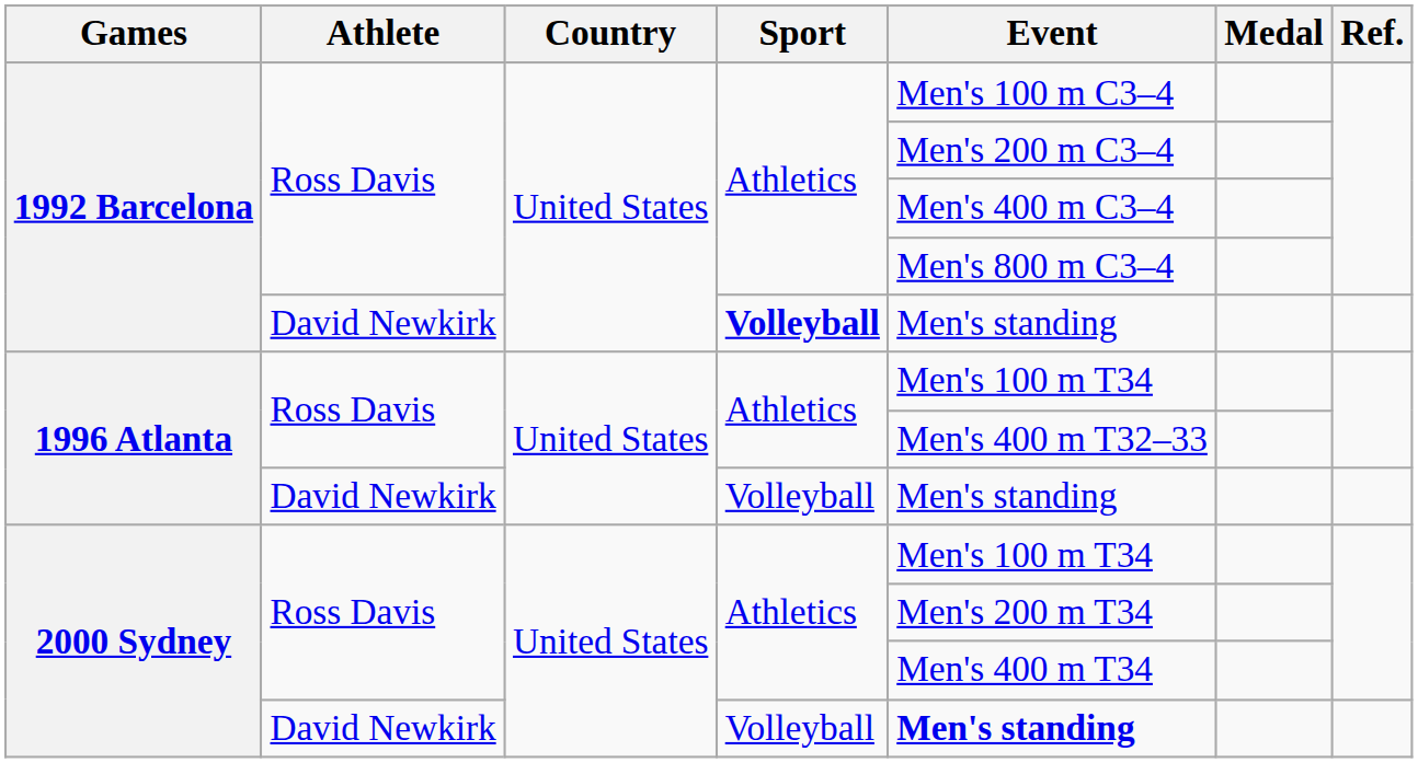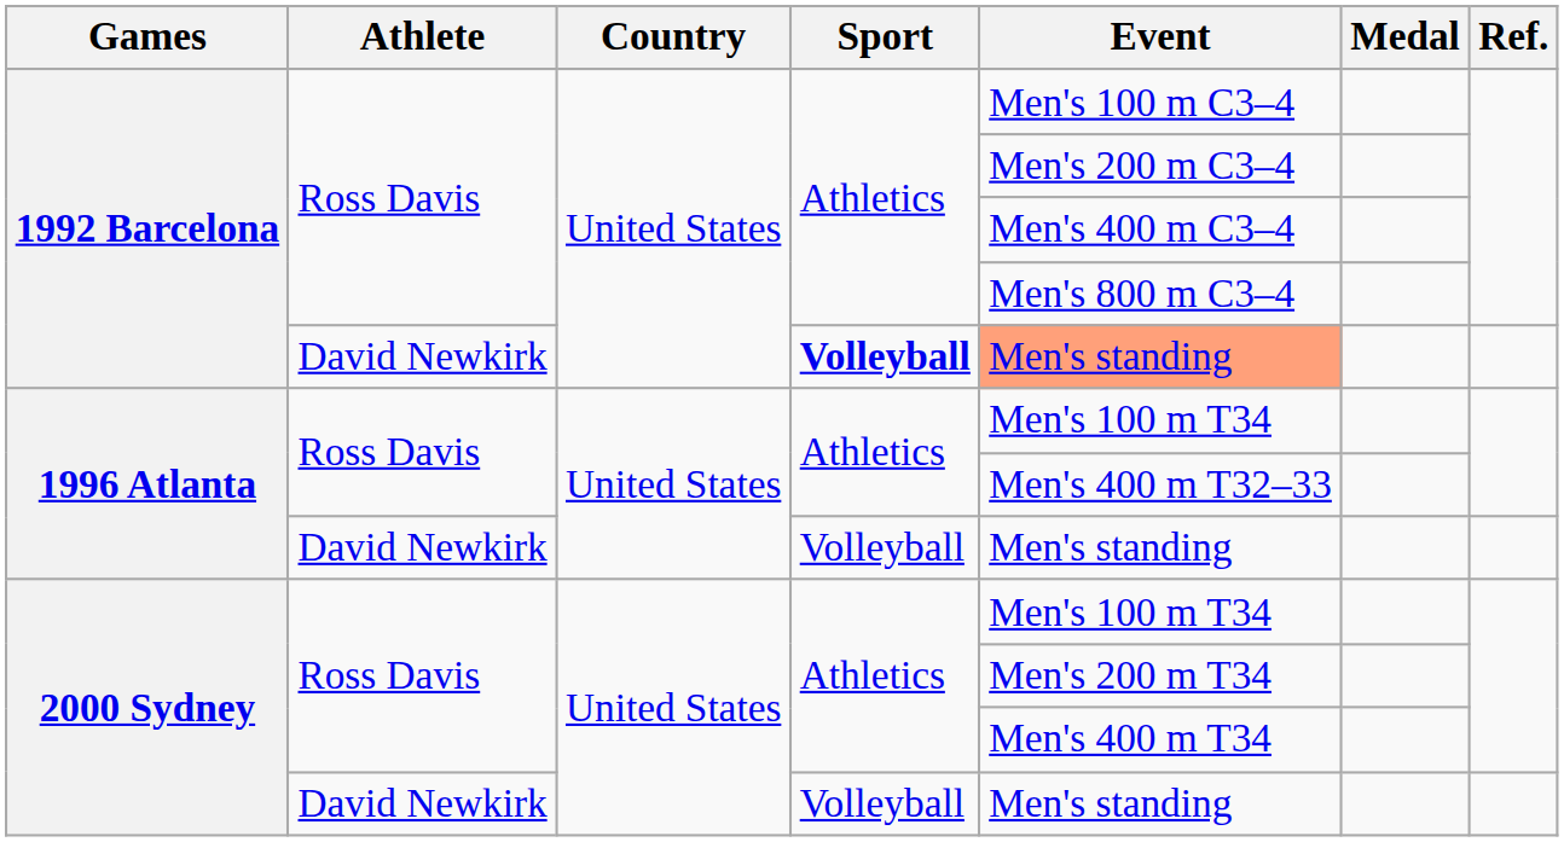1992 Barcelona / David Newkirk | Event: no background -> lightsalmon background
2000 Sydney / David Newkirk | Event: bold -> normal
